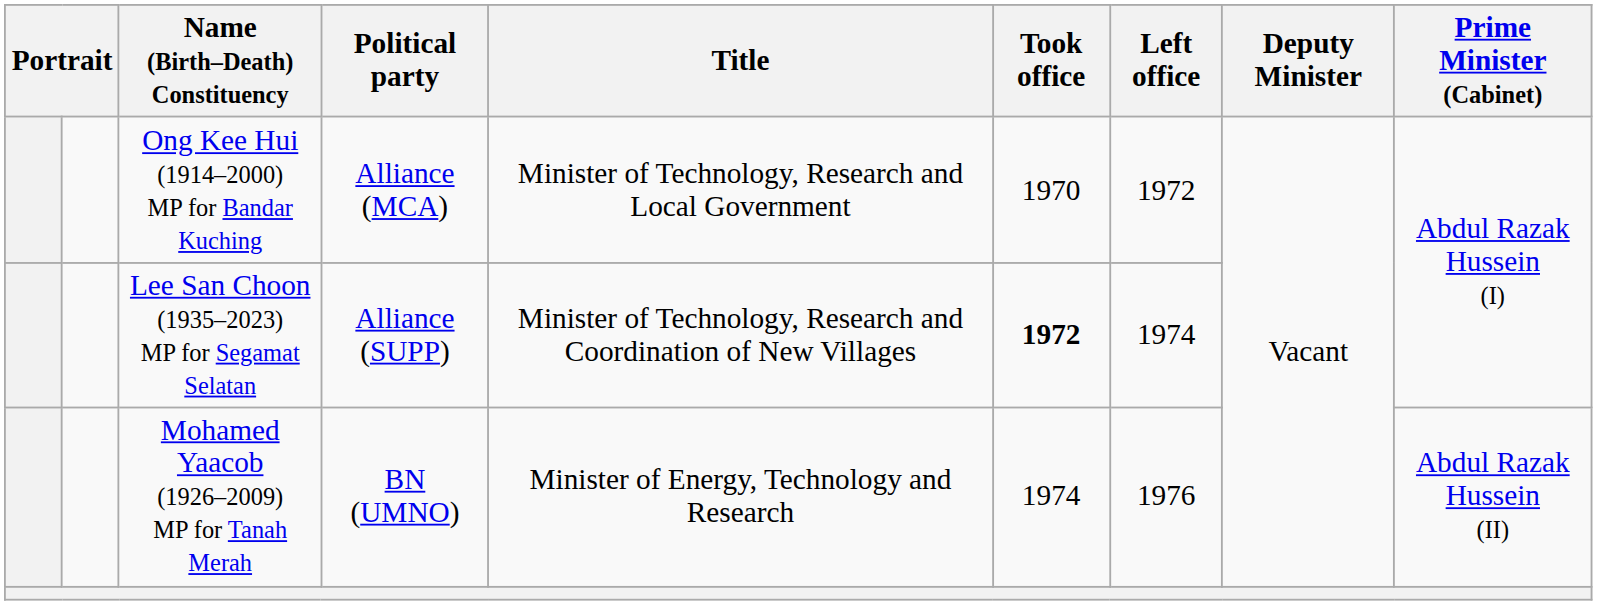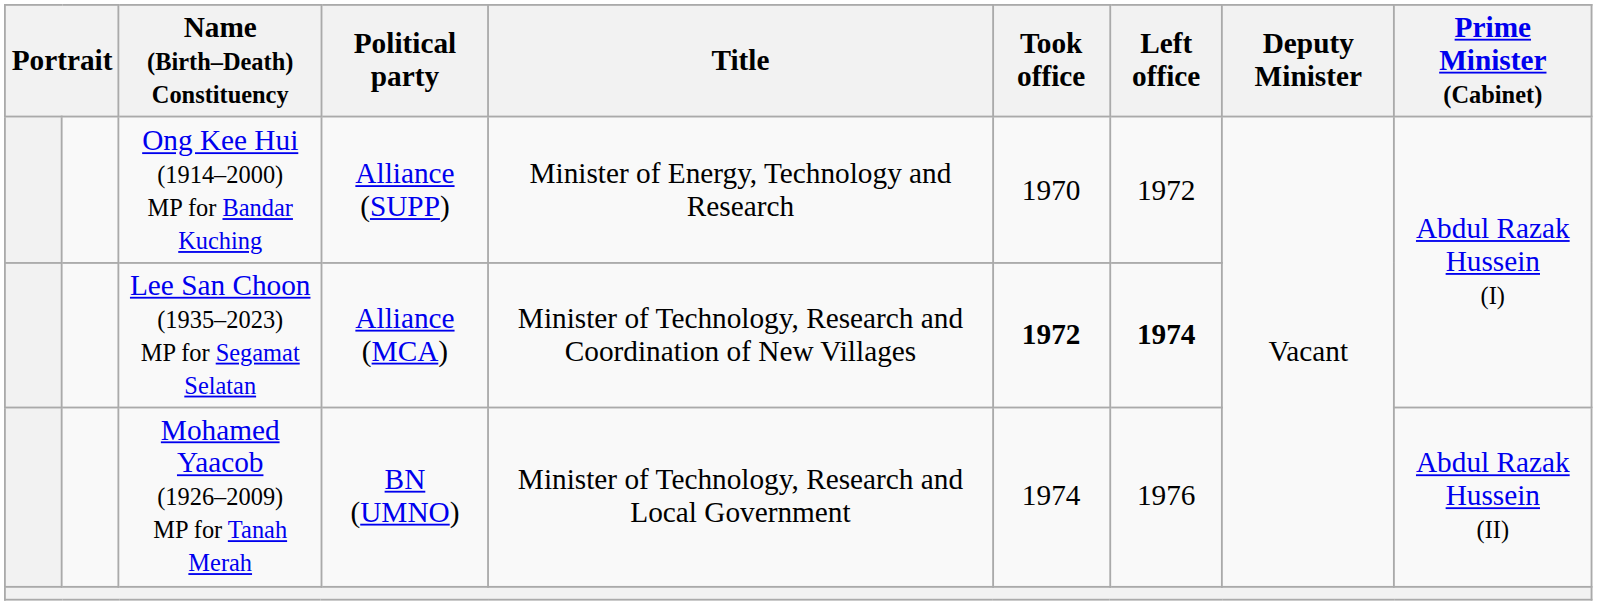Ong Kee Hui (1914–2000) MP for Bandar Kuching | Political party: Alliance (MCA) -> Alliance (SUPP)
Ong Kee Hui (1914–2000) MP for Bandar Kuching | Title: Minister of Technology, Research and Local Government -> Minister of Energy, Technology and Research
Lee San Choon (1935–2023) MP for Segamat Selatan | Political party: Alliance (SUPP) -> Alliance (MCA)
Lee San Choon (1935–2023) MP for Segamat Selatan | Left office: normal -> bold
Mohamed Yaacob (1926–2009) MP for Tanah Merah | Title: Minister of Energy, Technology and Research -> Minister of Technology, Research and Local Government
